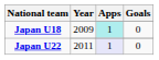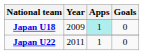2011 | Apps: lavender background -> no background
